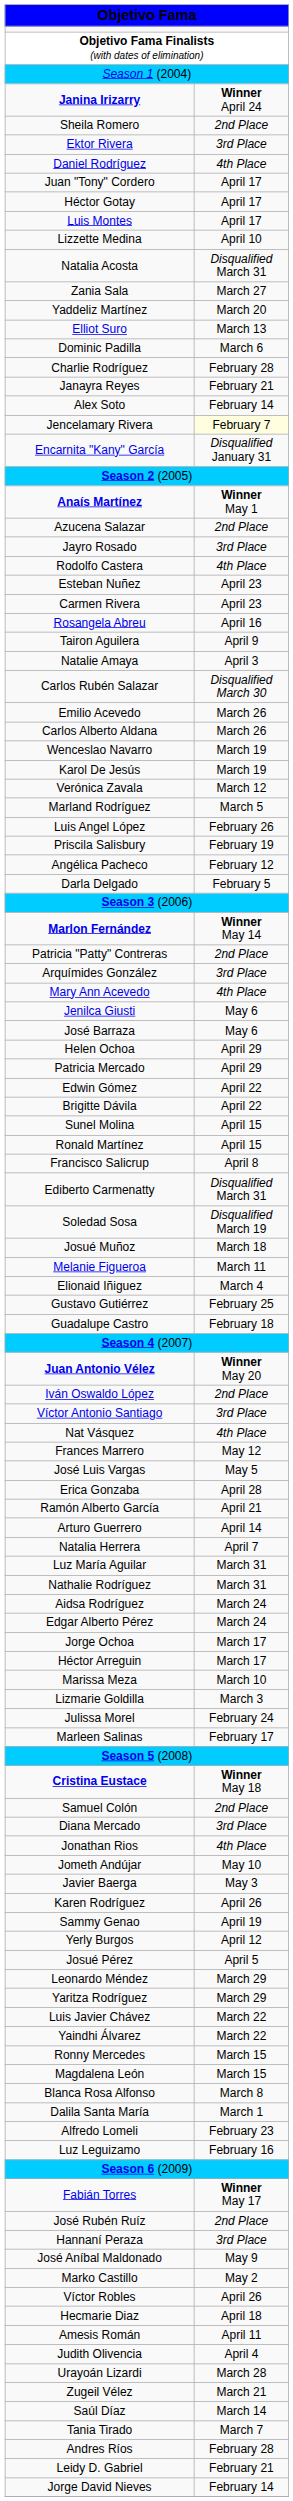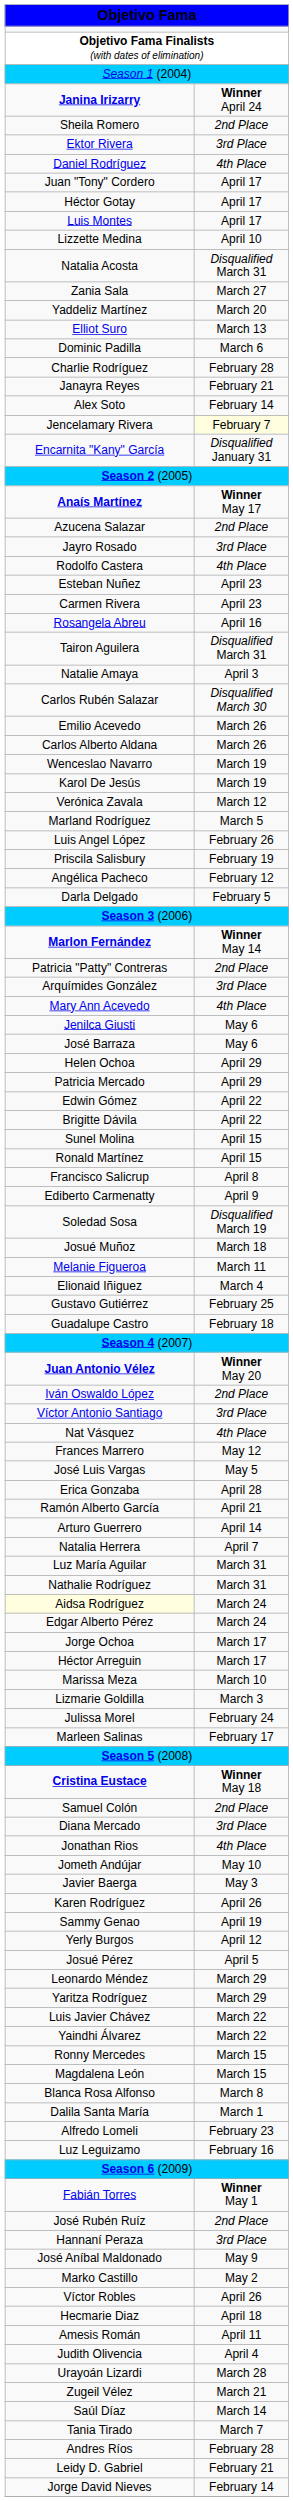row 24 | column 2: Winner May 1 -> Winner May 17
row 31 | column 2: April 9 -> Disqualified March 31
row 58 | column 2: Disqualified March 31 -> April 9
row 78 | column 1: no background -> lightyellow background
row 108 | column 2: Winner May 17 -> Winner May 1
